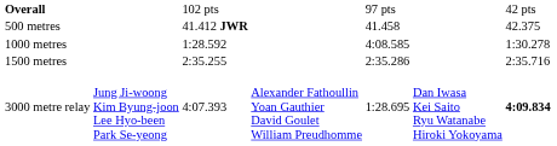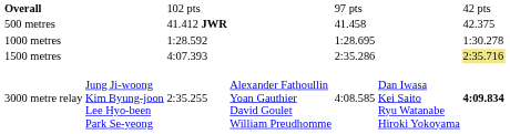1000 metres | column 5: 4:08.585 -> 1:28.695
1500 metres | column 3: 2:35.255 -> 4:07.393
1500 metres | column 7: no background -> khaki background
3000 metre relay | column 3: 4:07.393 -> 2:35.255
3000 metre relay | column 5: 1:28.695 -> 4:08.585
